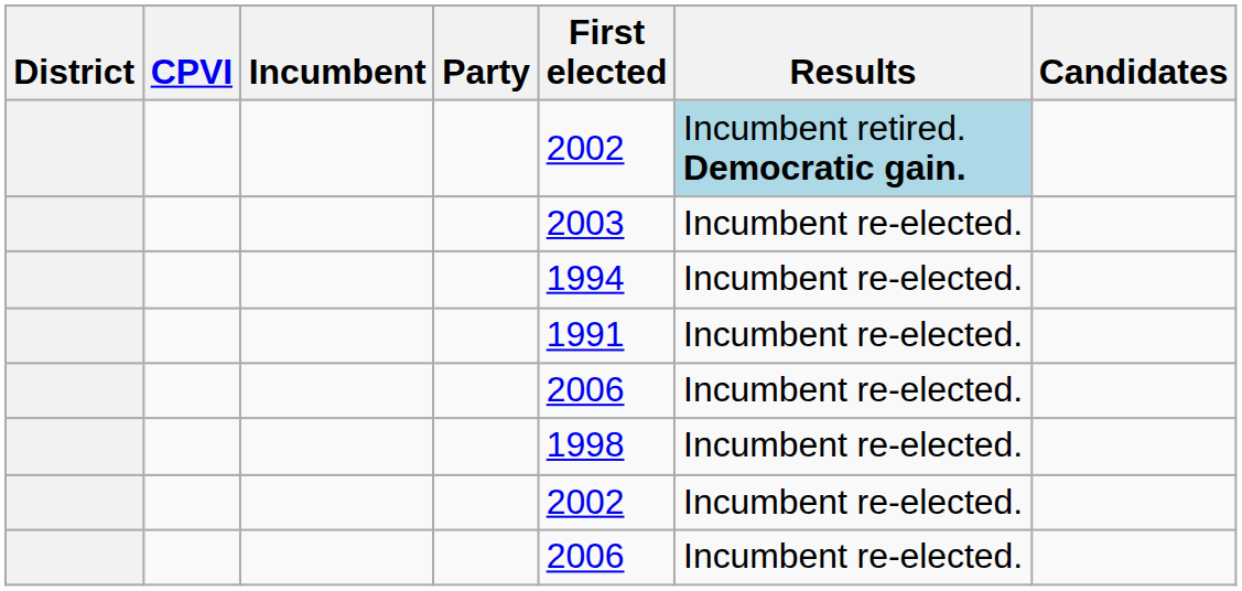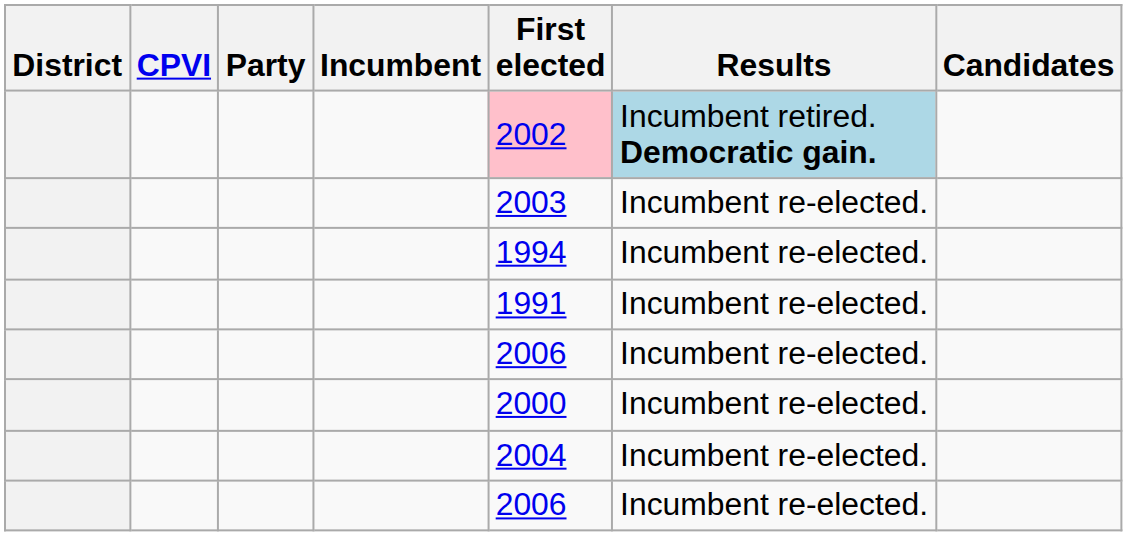columns swapped: Incumbent <-> Party
row 2 | First elected: no background -> pink background
row 7 | First elected: 1998 -> 2000
row 8 | First elected: 2002 -> 2004
